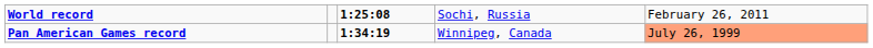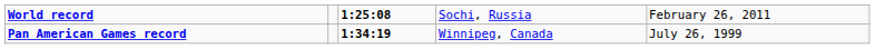Pan American Games record | column 5: lightsalmon background -> no background
